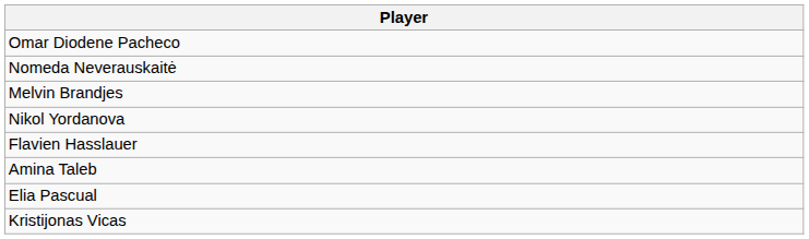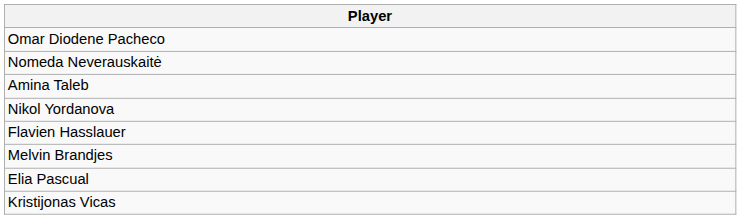row 4 | column 1: Melvin Brandjes -> Amina Taleb
row 7 | column 1: Amina Taleb -> Melvin Brandjes
